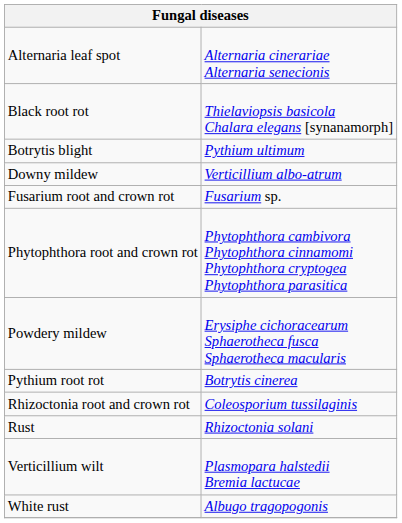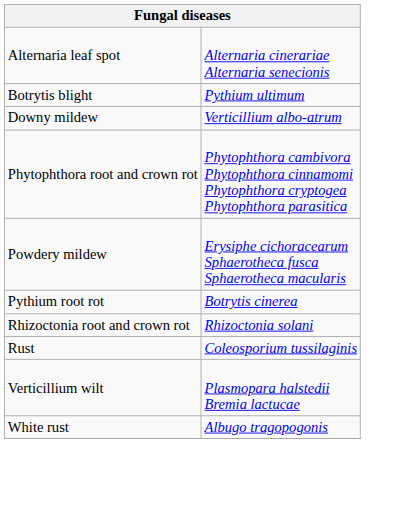- row: Black root rot | Thielaviopsis basicola Chalara elegans [synanamorph]
- row: Fusarium root and crown rot | Fusarium sp.
Rhizoctonia root and crown rot | column 2: Coleosporium tussilaginis -> Rhizoctonia solani
Rust | column 2: Rhizoctonia solani -> Coleosporium tussilaginis
